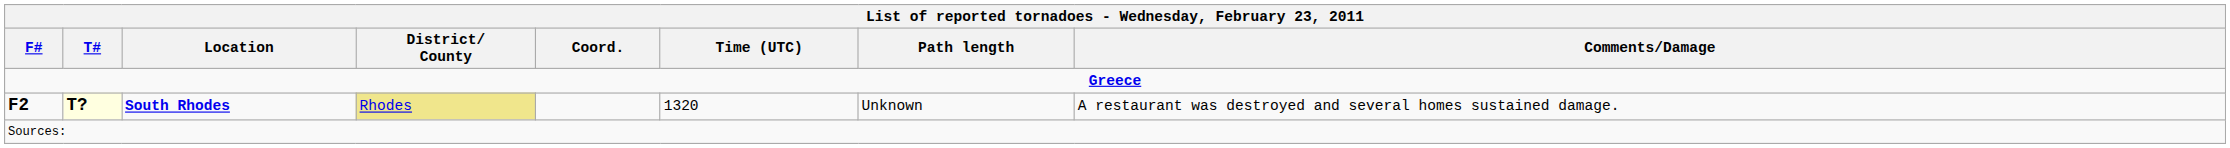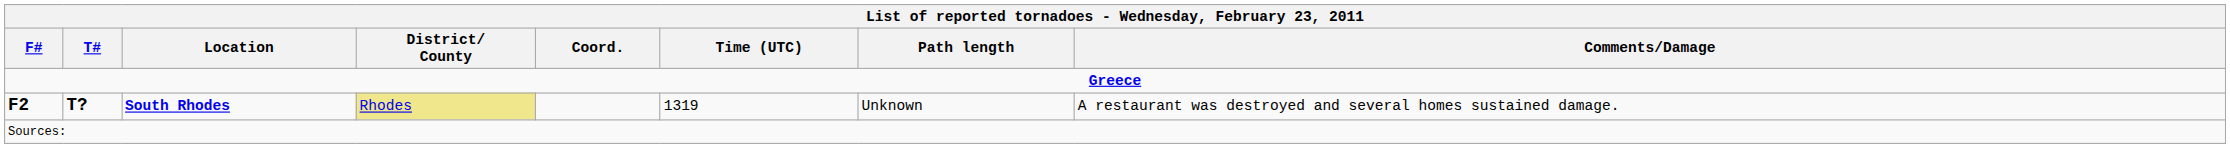F2 | T#: lightyellow background -> no background
F2 | Time (UTC): 1320 -> 1319
